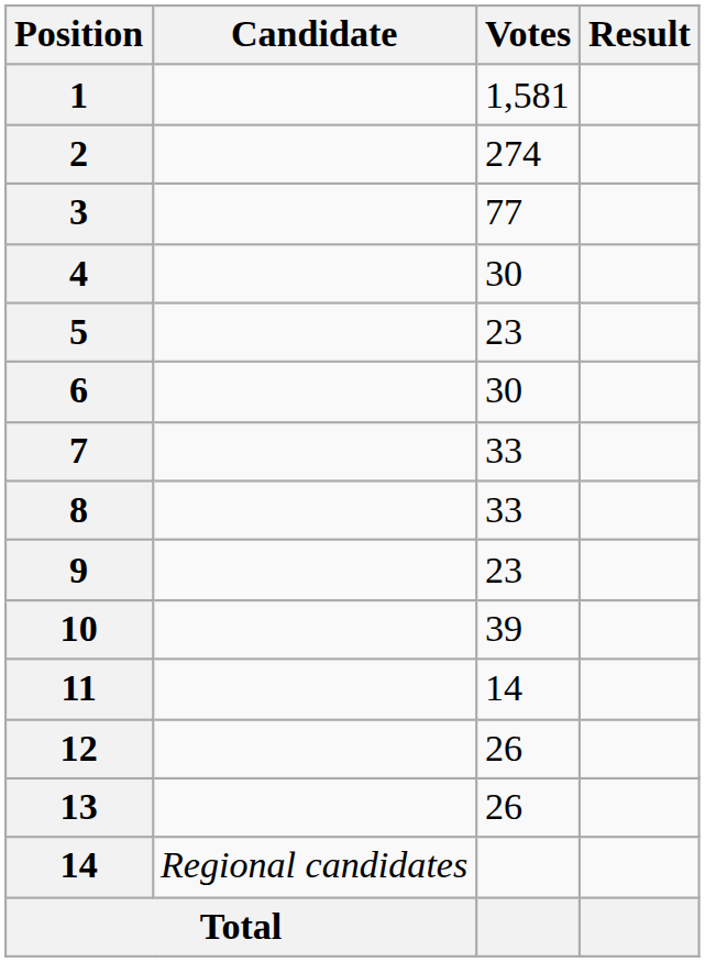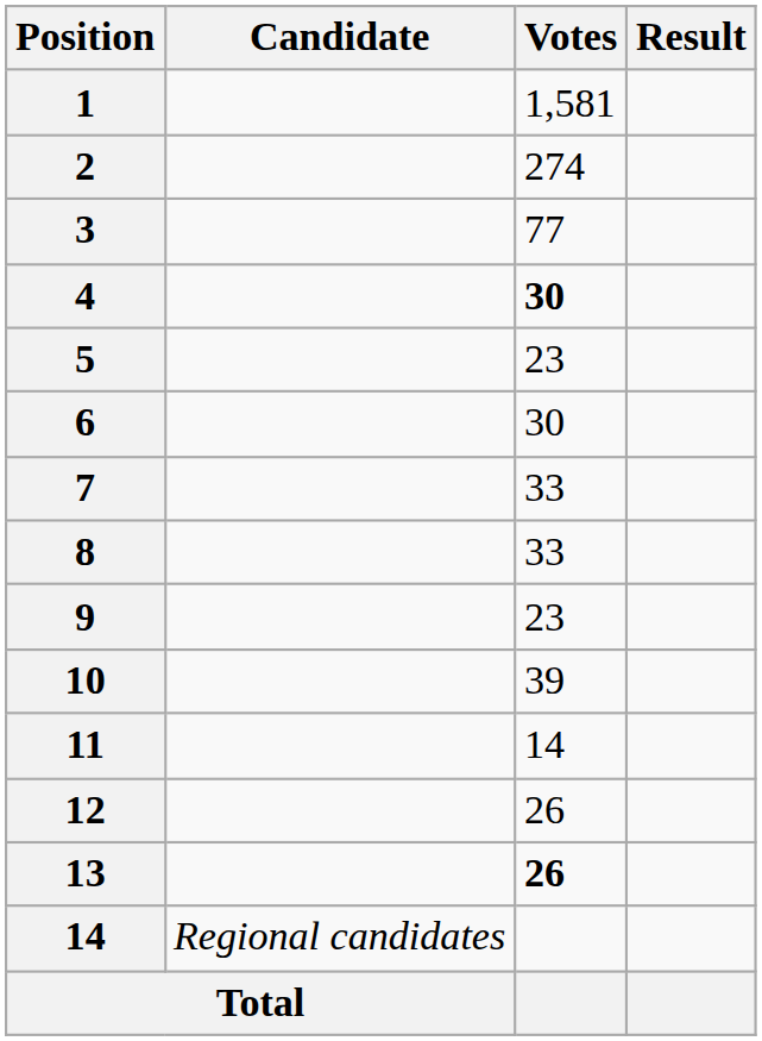4 | Votes: normal -> bold
13 | Votes: normal -> bold
